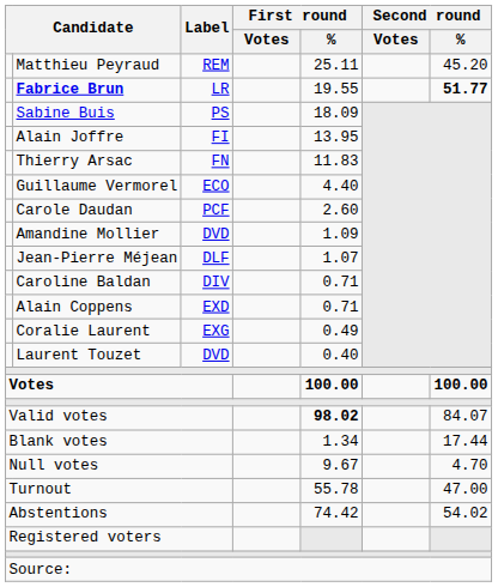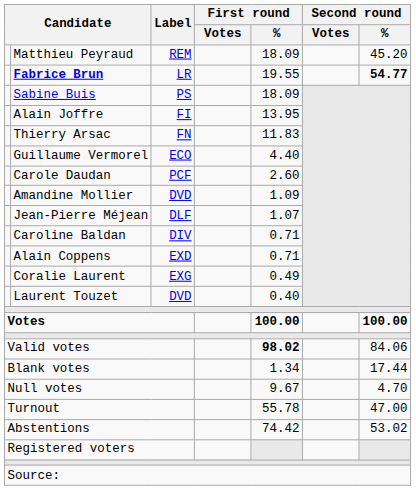Matthieu Peyraud | First round / %: 25.11 -> 18.09
Fabrice Brun | Second round / %: 51.77 -> 54.77
Valid votes | Second round / %: 84.07 -> 84.06
Abstentions | Second round / %: 54.02 -> 53.02
